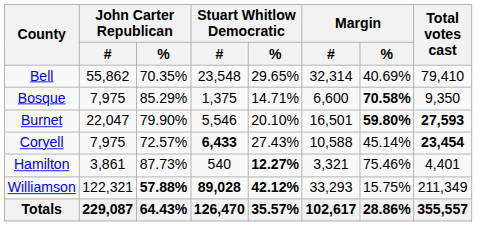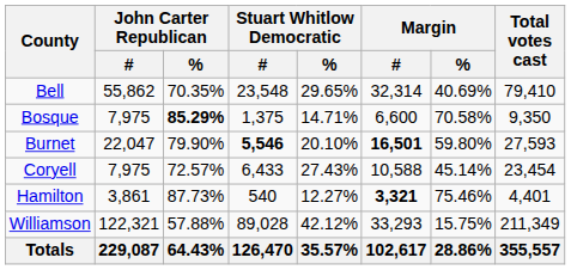Bosque | John Carter Republican / %: normal -> bold
Bosque | Margin / %: bold -> normal
Burnet | Stuart Whitlow Democratic / #: normal -> bold
Burnet | Margin / #: normal -> bold
Burnet | Margin / %: bold -> normal
Burnet | Total votes cast: bold -> normal
Coryell | Stuart Whitlow Democratic / #: bold -> normal
Coryell | Total votes cast: bold -> normal
Hamilton | Stuart Whitlow Democratic / %: bold -> normal
Hamilton | Margin / #: normal -> bold
Williamson | John Carter Republican / %: bold -> normal
Williamson | Stuart Whitlow Democratic / #: bold -> normal
Williamson | Stuart Whitlow Democratic / %: bold -> normal
